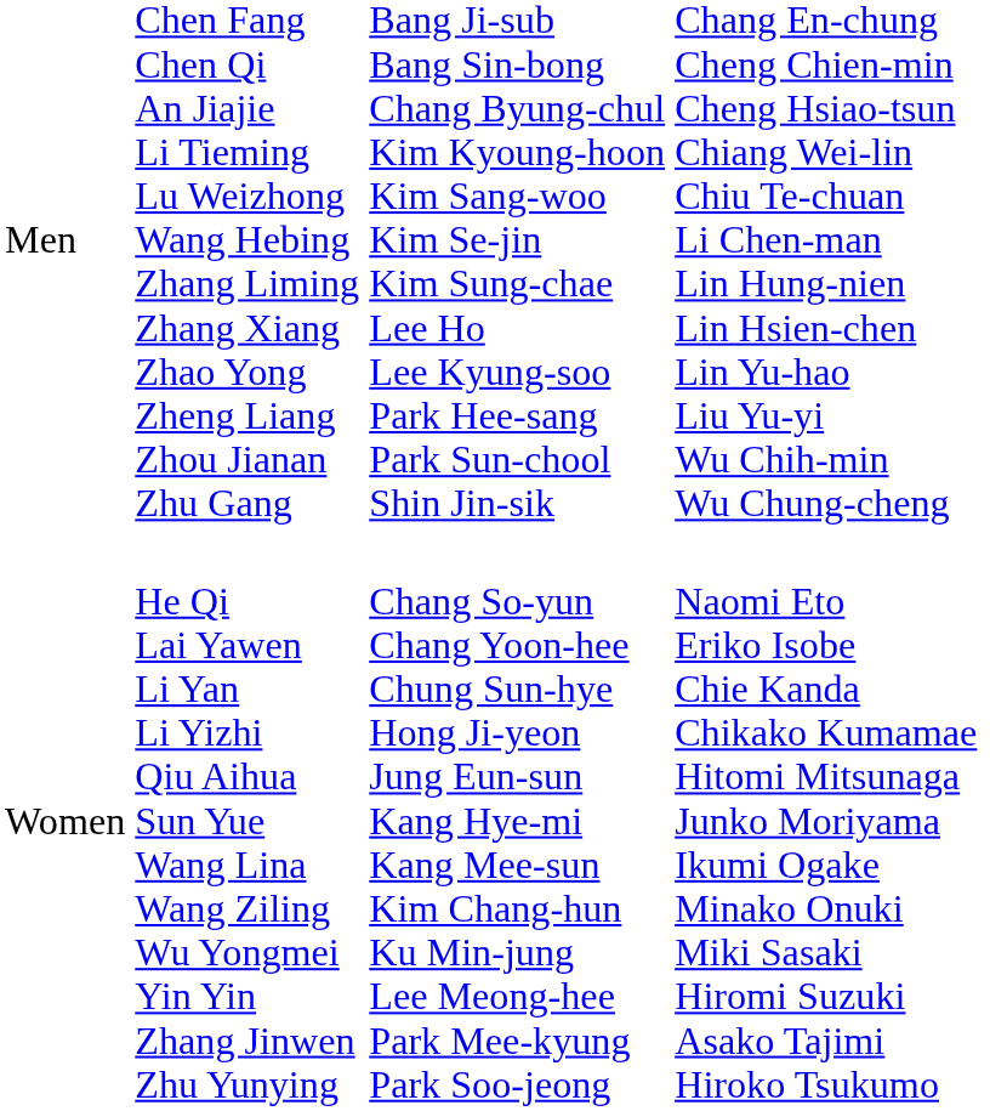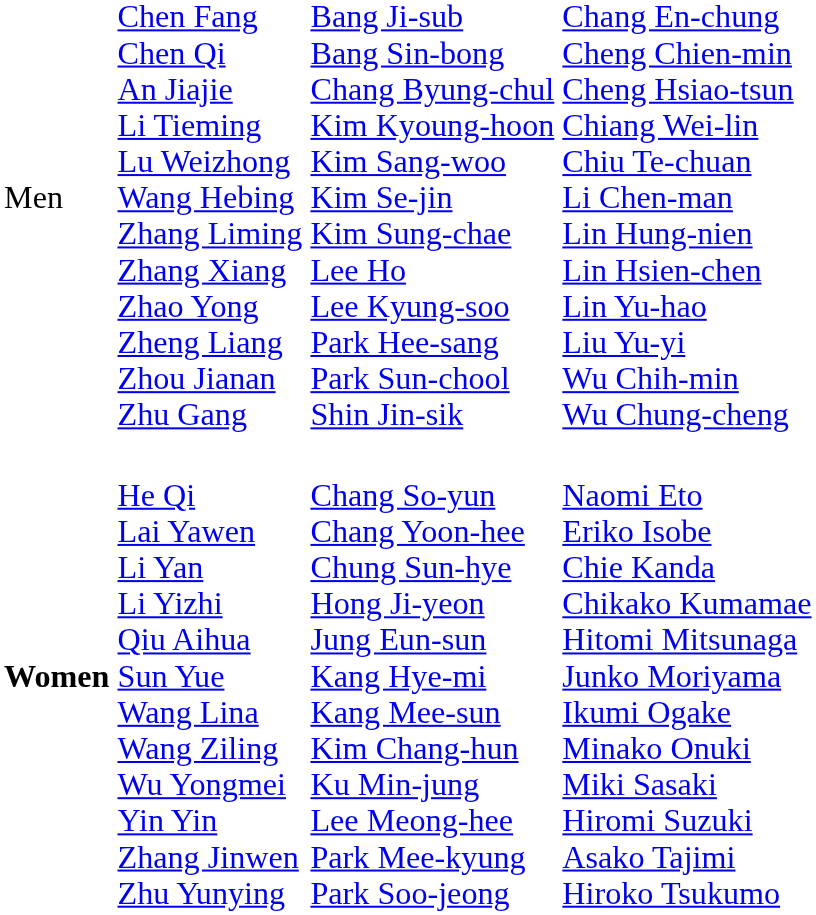Women | column 1: normal -> bold
